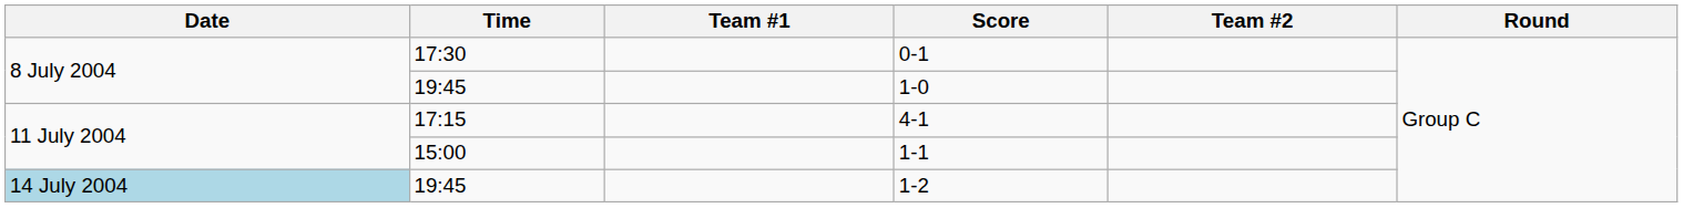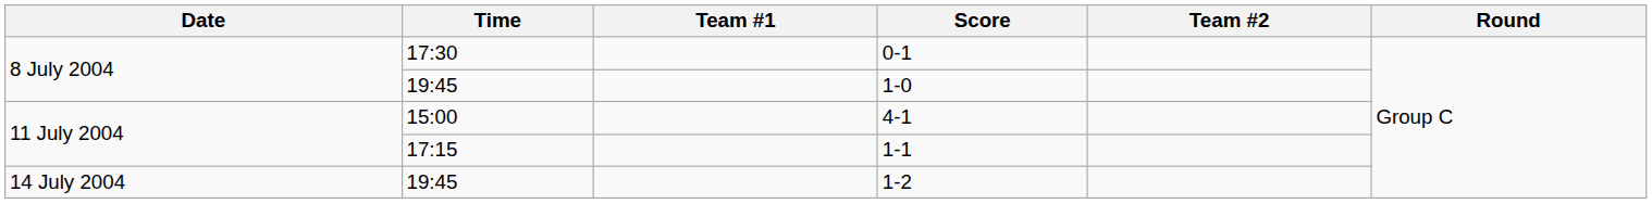4-1 | Time: 17:15 -> 15:00
1-1 | Time: 15:00 -> 17:15
1-2 | Date: lightblue background -> no background
